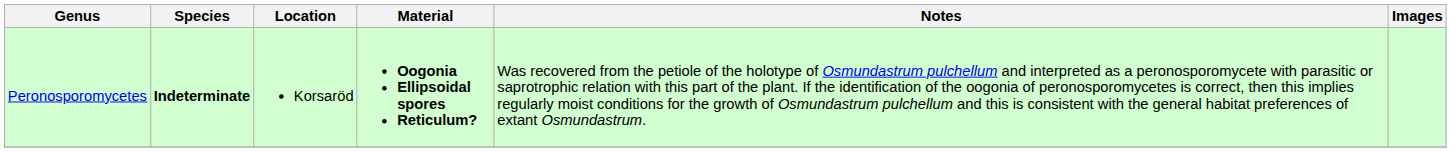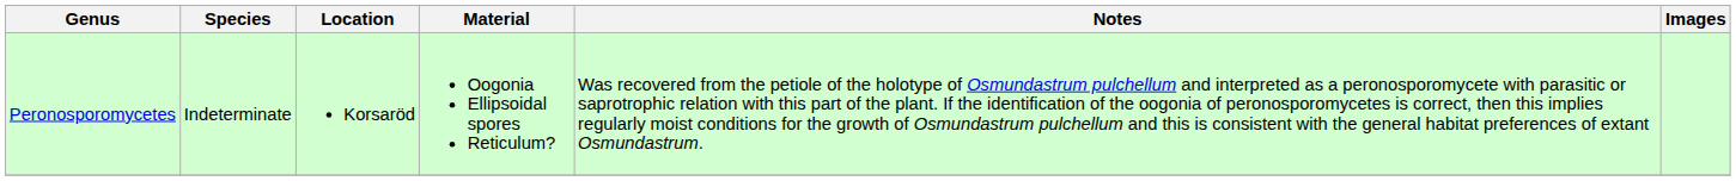Peronosporomycetes | Species: bold -> normal
Peronosporomycetes | Material: bold -> normal
